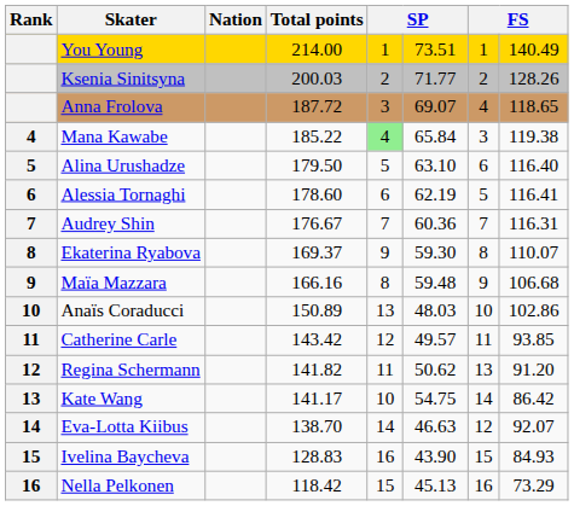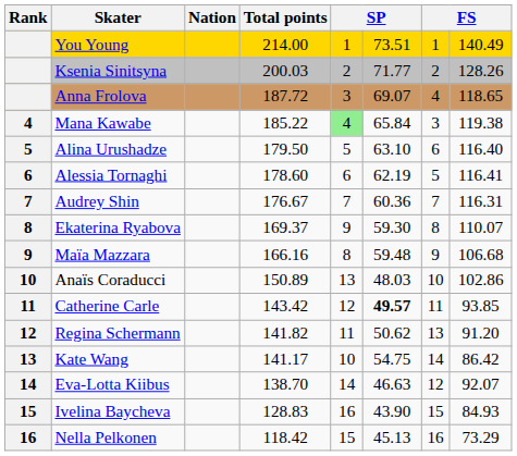Catherine Carle | column 6: normal -> bold
